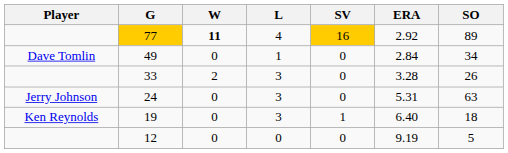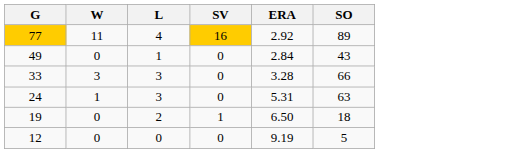- column: Player | Dave Tomlin | Jerry Johnson | Ken Reynolds
77 | W: bold -> normal
49 | SO: 34 -> 43
33 | W: 2 -> 3
33 | SO: 26 -> 66
24 | W: 0 -> 1
19 | L: 3 -> 2
19 | ERA: 6.40 -> 6.50
